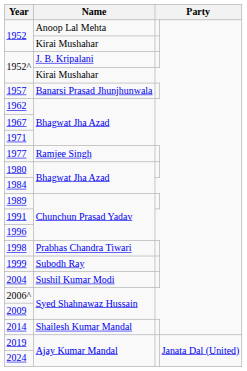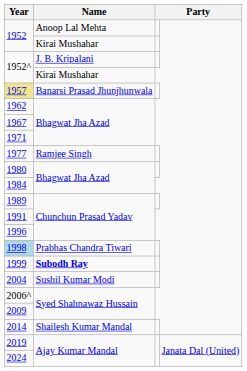1957 | Year: no background -> khaki background
1998 | Year: no background -> lightblue background
1999 | Name: normal -> bold
